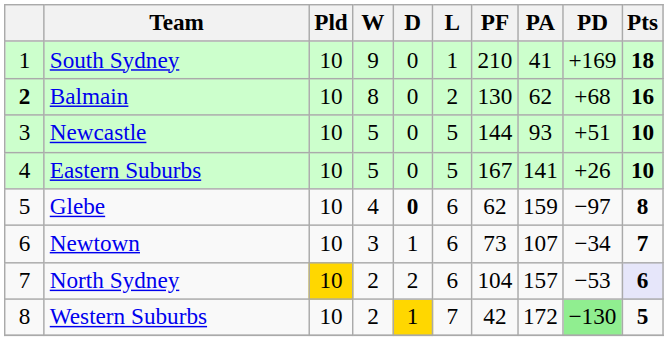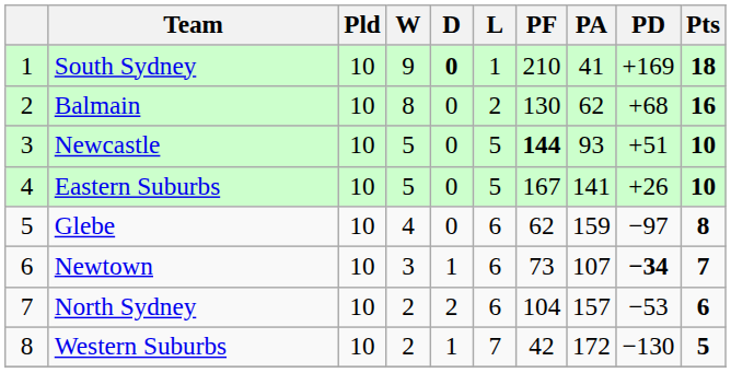South Sydney | D: normal -> bold
Balmain | column 1: bold -> normal
Newcastle | PF: normal -> bold
Glebe | D: bold -> normal
Newtown | PD: normal -> bold
North Sydney | Pld: gold background -> no background
North Sydney | Pts: lavender background -> no background
Western Suburbs | D: gold background -> no background
Western Suburbs | PD: lightgreen background -> no background
